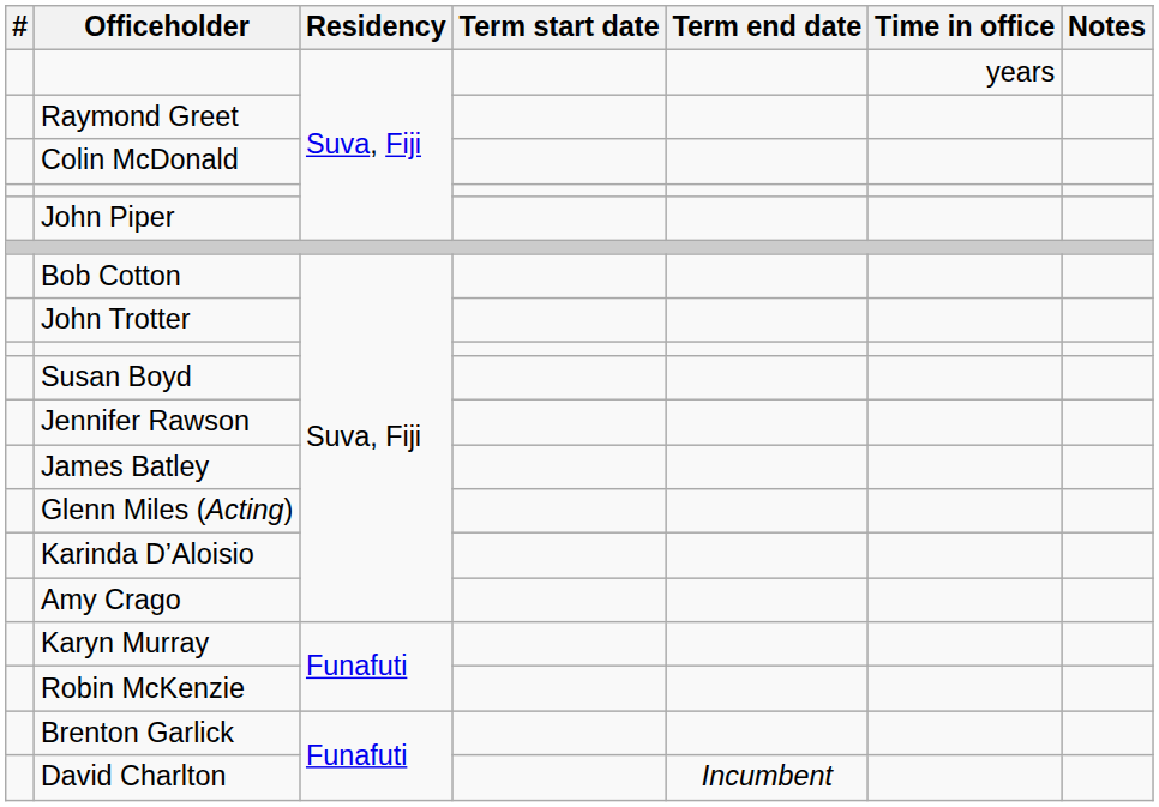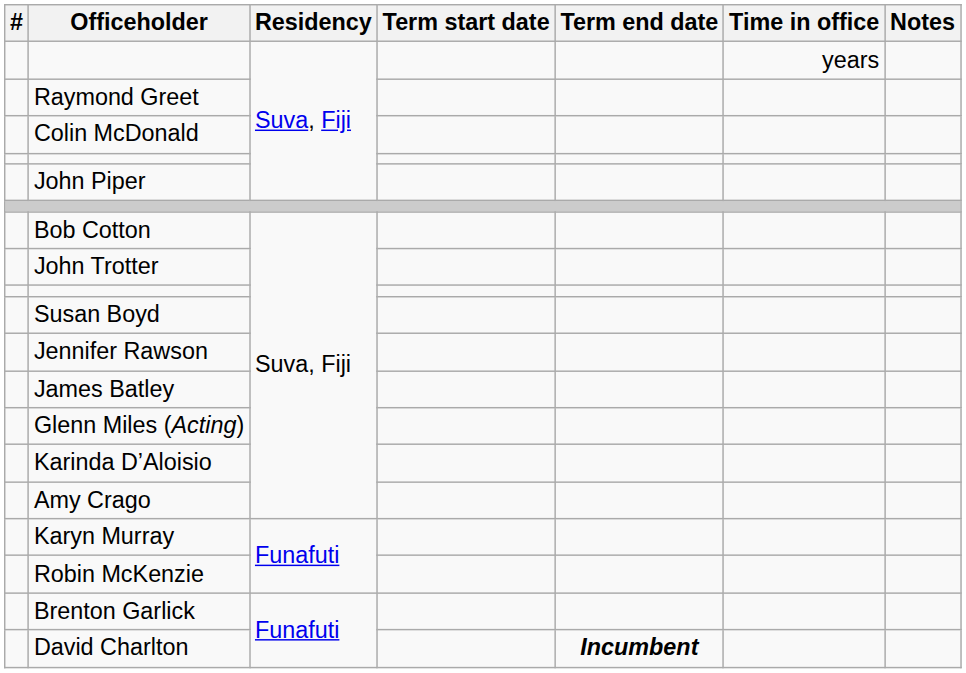David Charlton | Term end date: normal -> bold
